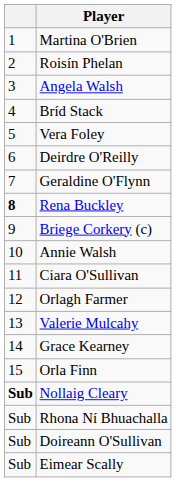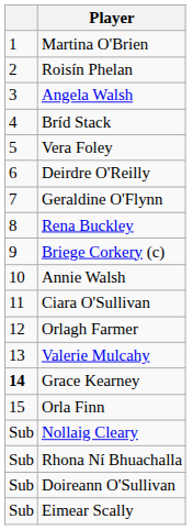Rena Buckley | column 1: bold -> normal
Grace Kearney | column 1: normal -> bold
Nollaig Cleary | column 1: bold -> normal
